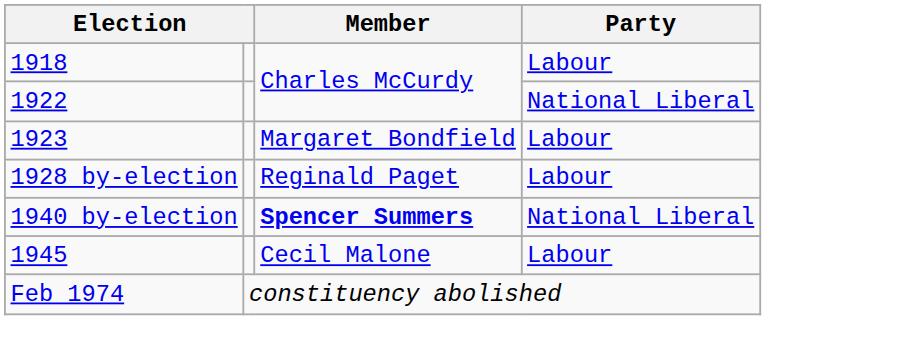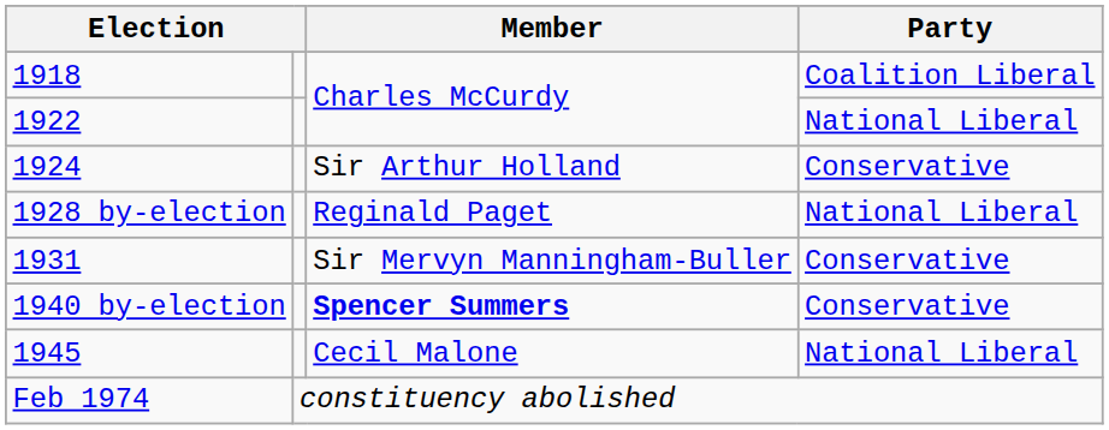1918 | Party: Labour -> Coalition Liberal
- row: 1923 | Margaret Bondfield | Labour
+ row: 1924 | Sir Arthur Holland | Conservative
1928 by-election | Party: Labour -> National Liberal
+ row: 1931 | Sir Mervyn Manningham-Buller | Conservative
1940 by-election | Party: National Liberal -> Conservative
1945 | Party: Labour -> National Liberal
